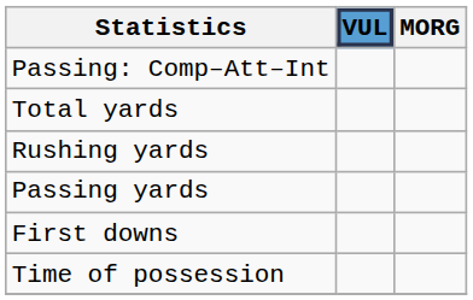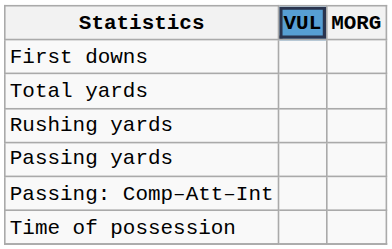rows swapped: First downs <-> Passing: Comp–Att–Int
